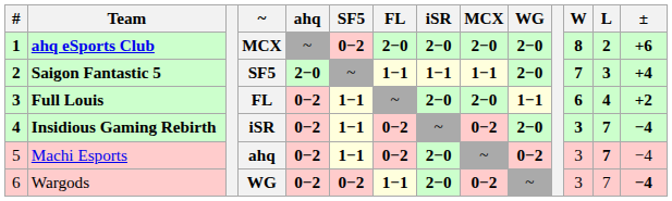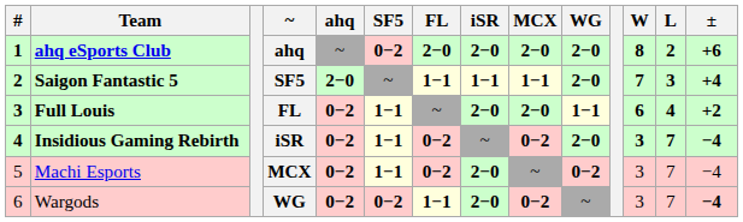ahq eSports Club | ~: MCX -> ahq
Machi Esports | ~: ahq -> MCX
Machi Esports | L: bold -> normal
